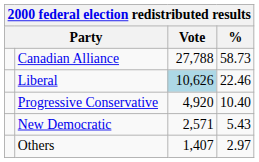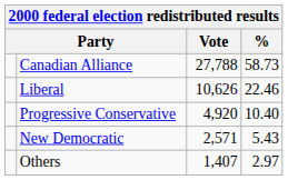Liberal | Vote: lightblue background -> no background
